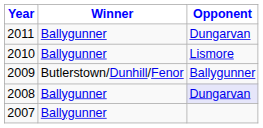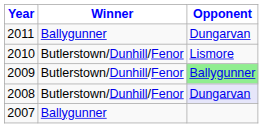2010 | Winner: Ballygunner -> Butlerstown/Dunhill/Fenor
2009 | Opponent: no background -> lightgreen background
2008 | Winner: Ballygunner -> Butlerstown/Dunhill/Fenor
